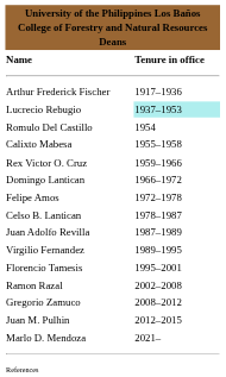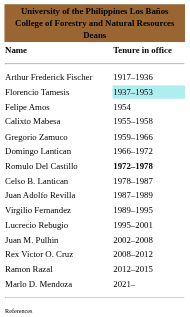row 4 | Name: Lucrecio Rebugio -> Florencio Tamesis
row 5 | Name: Romulo Del Castillo -> Felipe Amos
row 7 | Name: Rex Victor O. Cruz -> Gregorio Zamuco
row 9 | Name: Felipe Amos -> Romulo Del Castillo
row 9 | Tenure in office: normal -> bold
row 13 | Name: Florencio Tamesis -> Lucrecio Rebugio
row 14 | Name: Ramon Razal -> Juan M. Pulhin
row 15 | Name: Gregorio Zamuco -> Rex Victor O. Cruz
row 16 | Name: Juan M. Pulhin -> Ramon Razal
